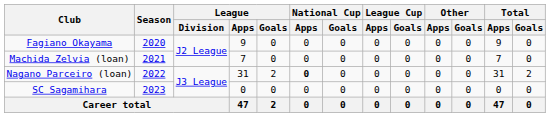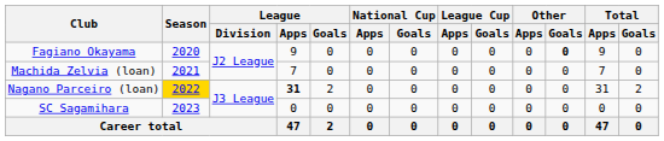Fagiano Okayama | Other / Goals: normal -> bold
Nagano Parceiro (loan) | Season: no background -> gold background
Nagano Parceiro (loan) | League / Apps: normal -> bold
Nagano Parceiro (loan) | National Cup / Apps: bold -> normal
